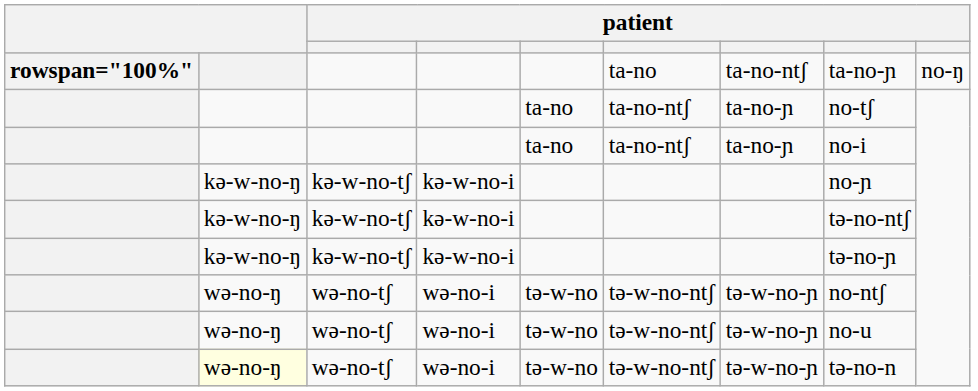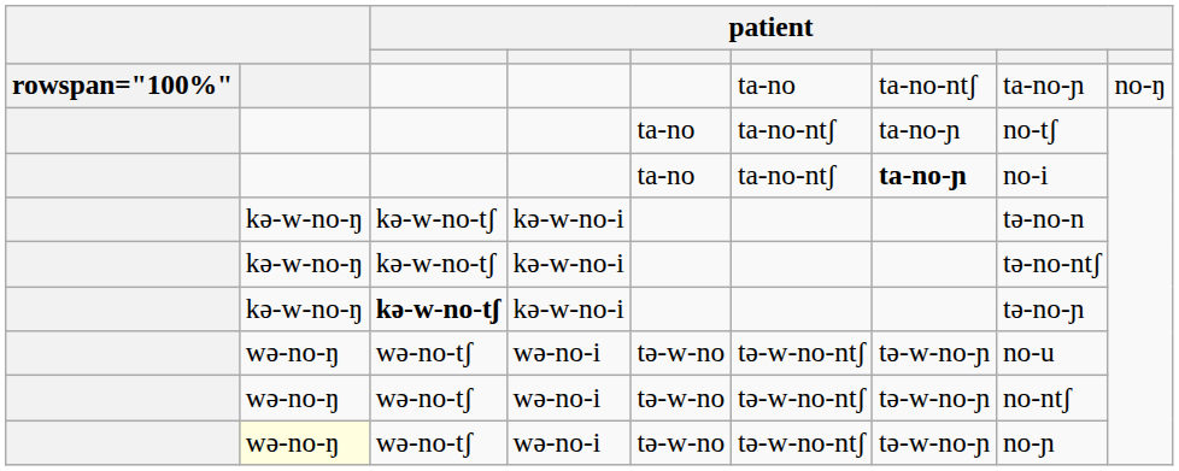row 5 | column 7: normal -> bold
row 6 | column 8: no-ɲ -> tə-no-n
row 8 | column 3: normal -> bold
row 9 | column 8: no-ntʃ -> no-u
row 10 | column 8: no-u -> no-ntʃ
row 11 | column 8: tə-no-n -> no-ɲ
